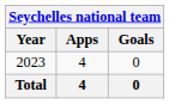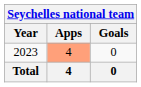2023 | Apps: no background -> lightsalmon background
